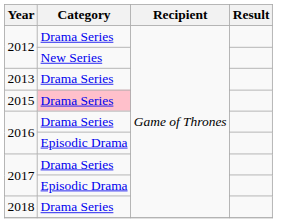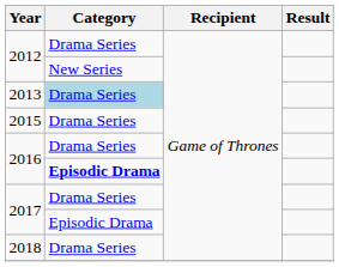2013 | Category: no background -> lightblue background
2015 | Category: pink background -> no background
2016 / Episodic Drama | Category: normal -> bold
